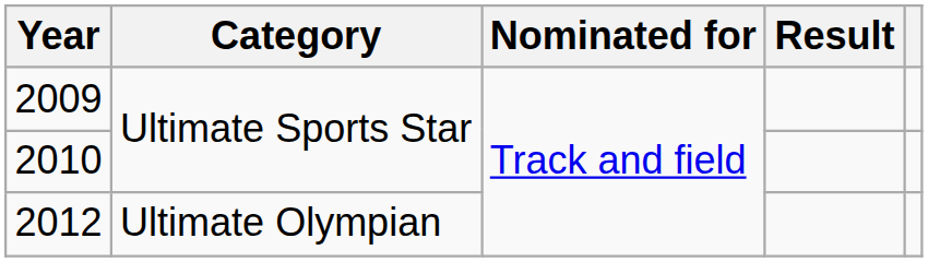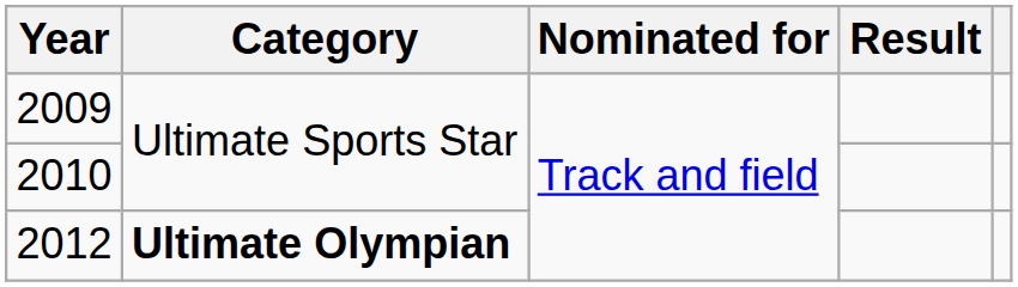2012 | Category: normal -> bold
